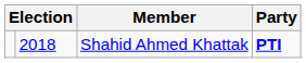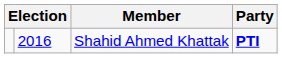Shahid Ahmed Khattak | column 2: 2018 -> 2016
